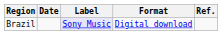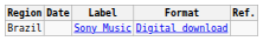Brazil | Label: lavender background -> no background
